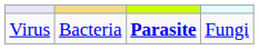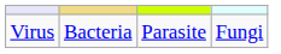Virus | column 3: bold -> normal
